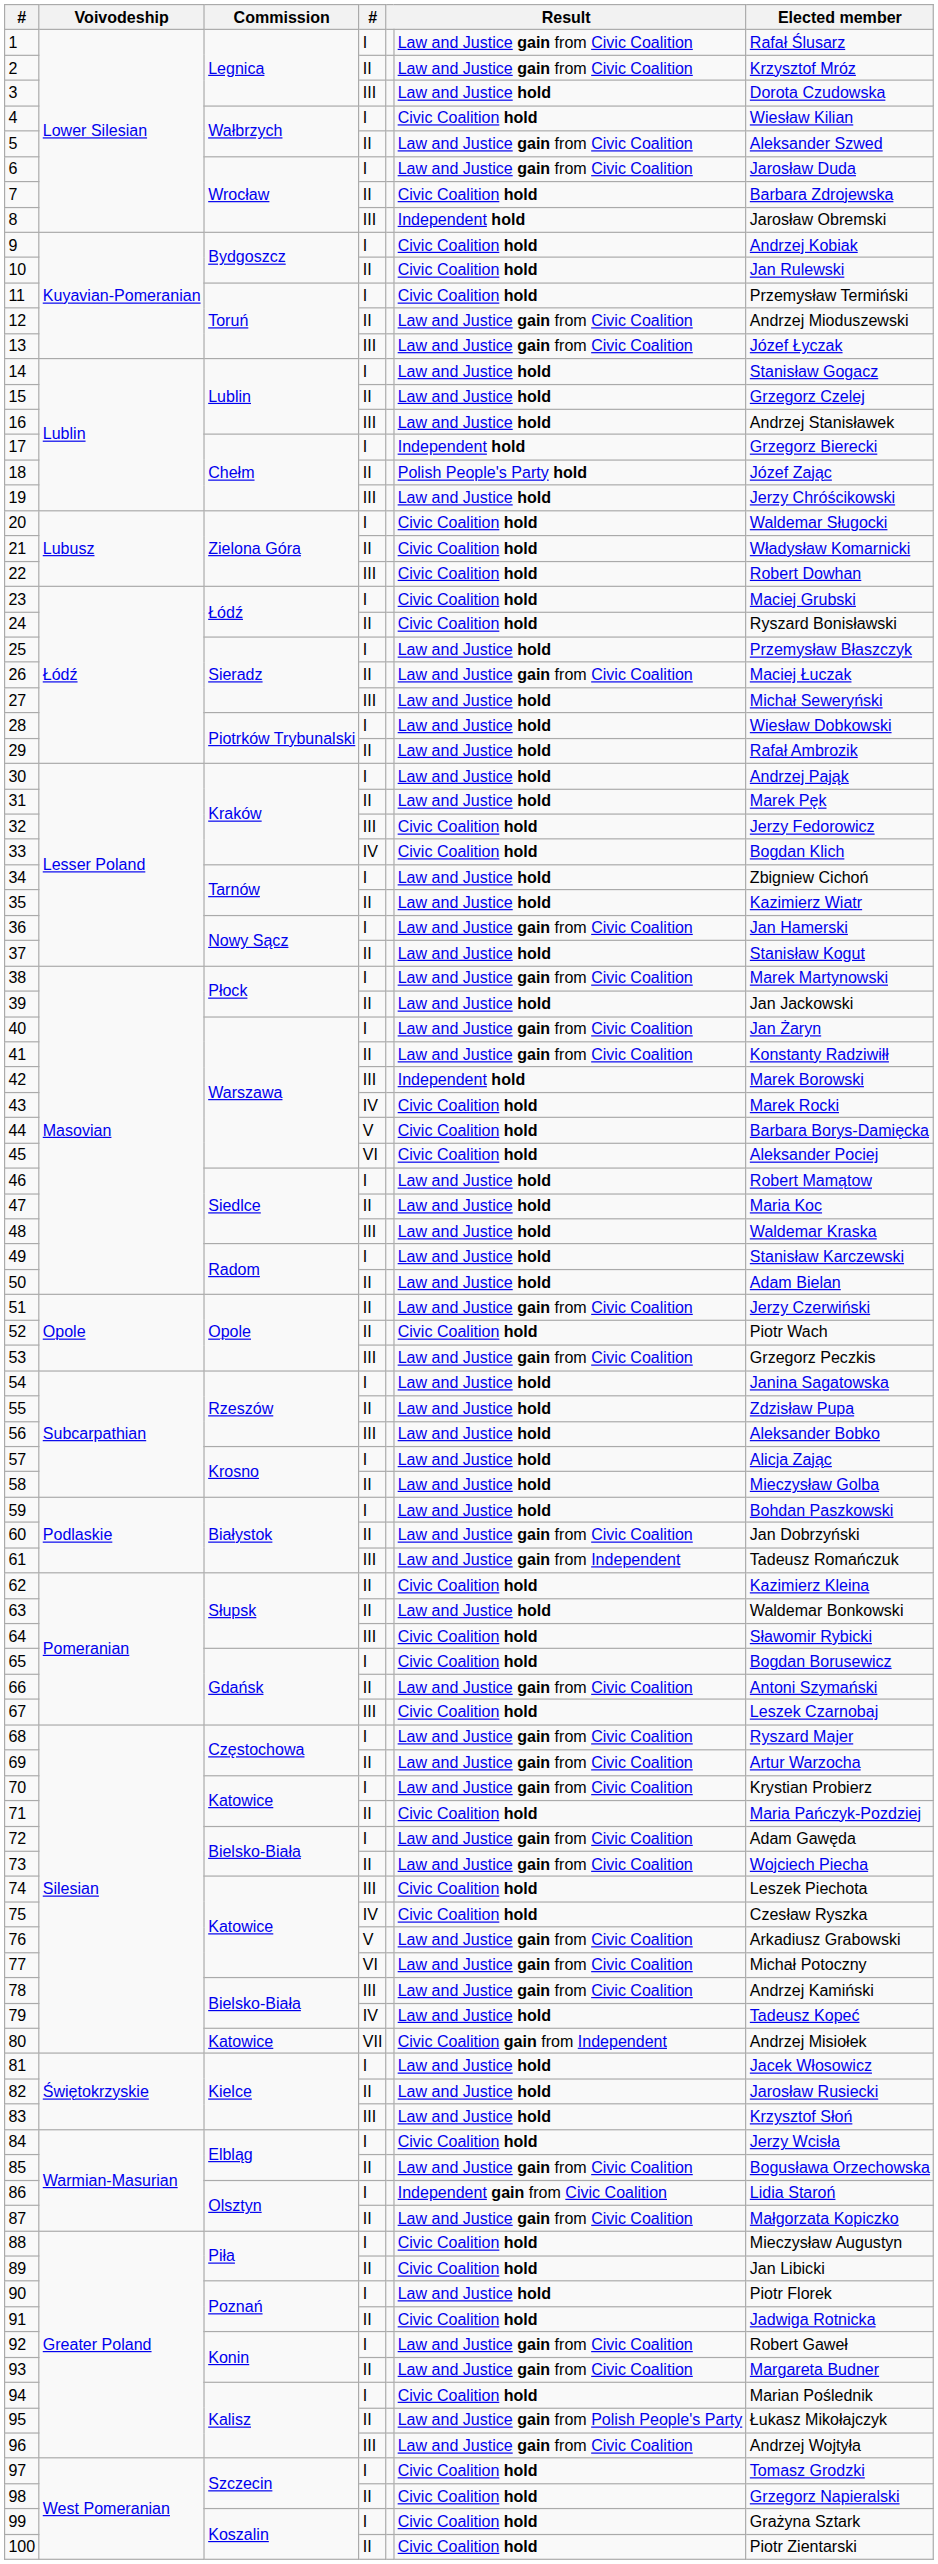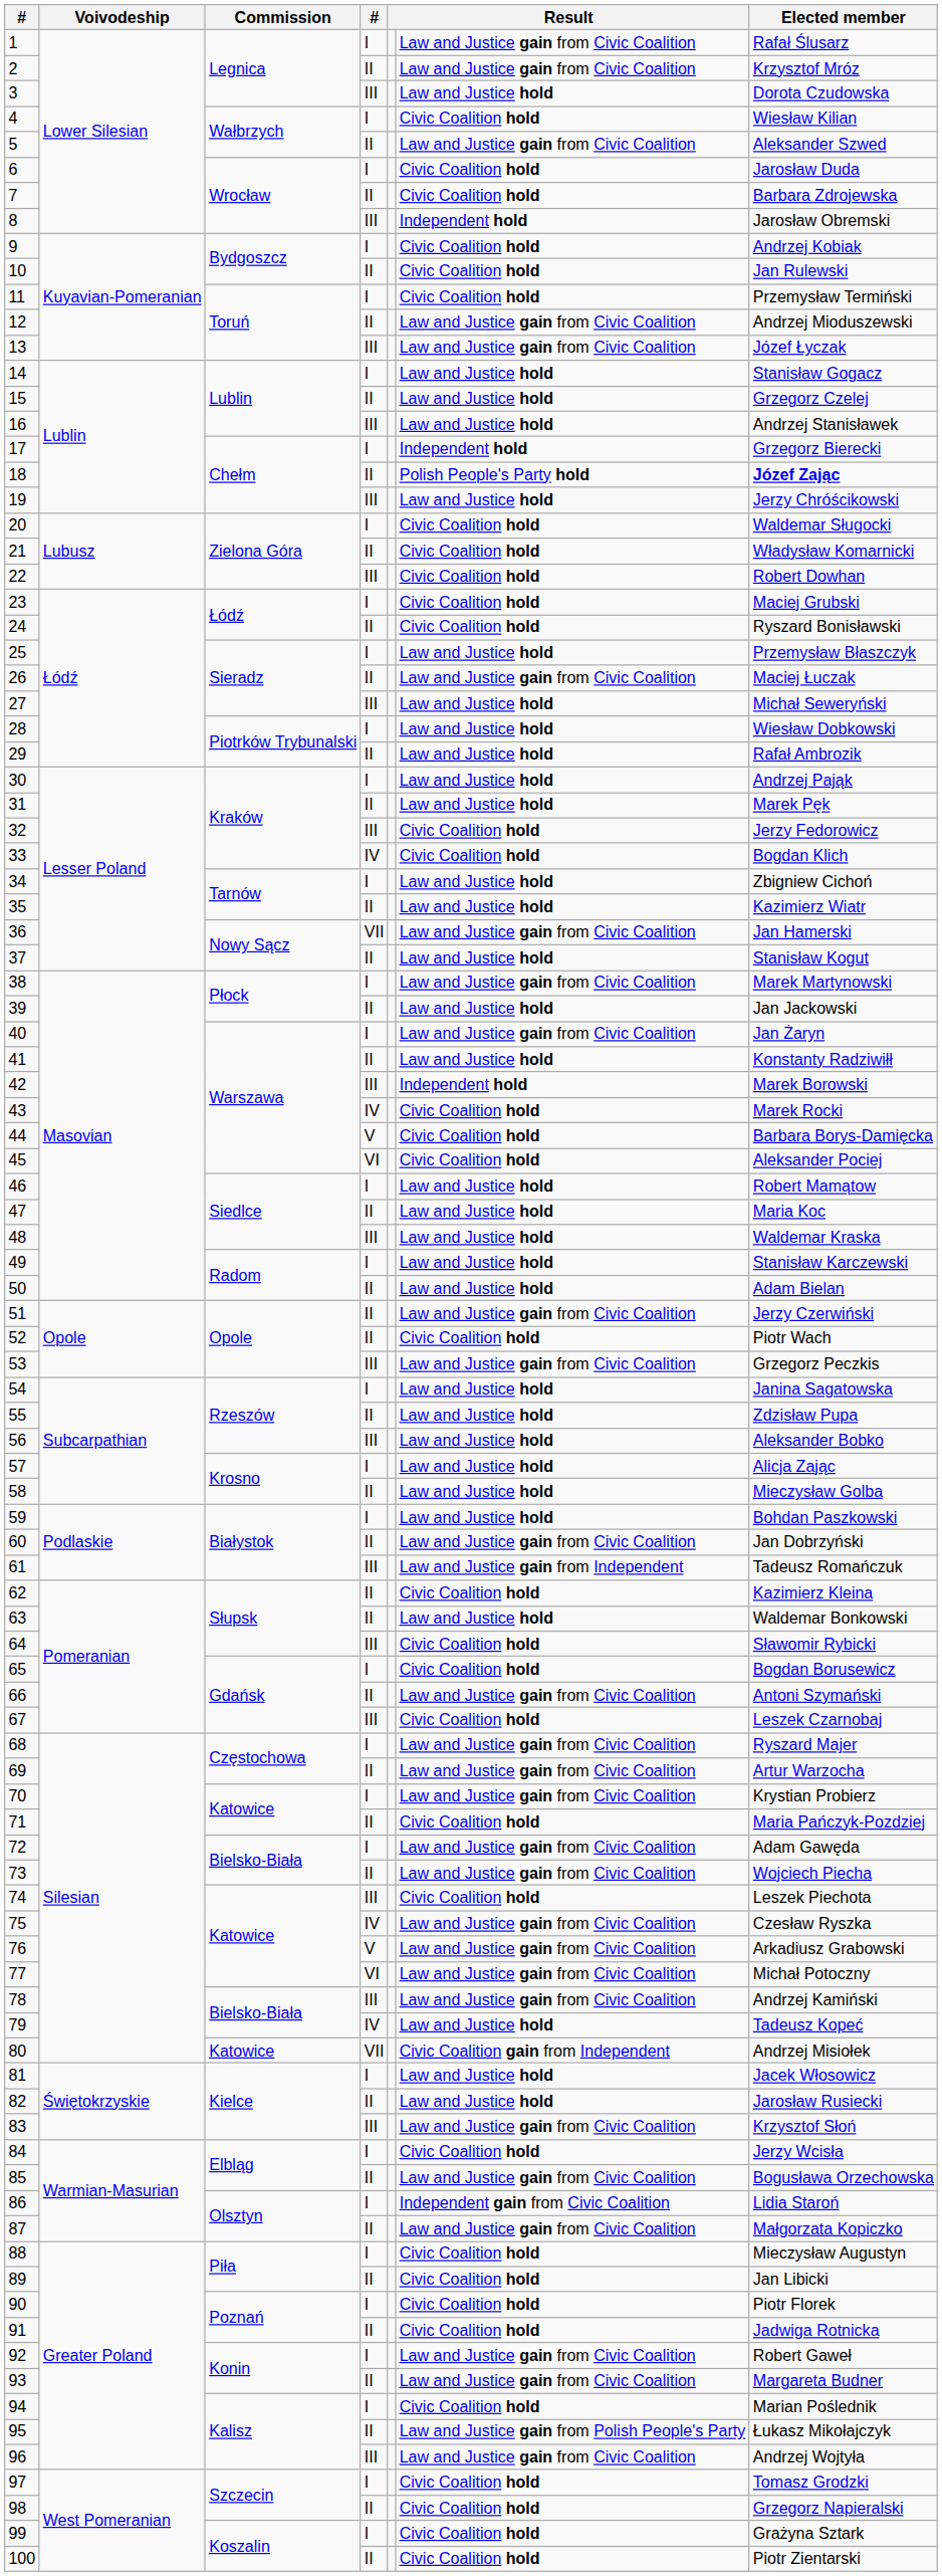6 | column 6: Law and Justice gain from Civic Coalition -> Civic Coalition hold
18 | Elected member: normal -> bold
36 | column 4: I -> VII
41 | column 6: Law and Justice gain from Civic Coalition -> Law and Justice hold
75 | column 6: Civic Coalition hold -> Law and Justice gain from Civic Coalition
83 | column 6: Law and Justice hold -> Law and Justice gain from Civic Coalition
90 | column 6: Law and Justice hold -> Civic Coalition hold
